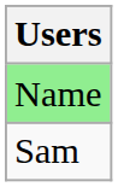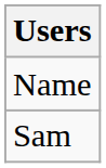row 2 | column 1: lightgreen background -> no background
